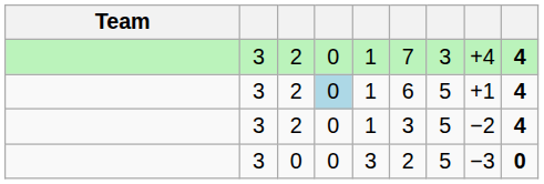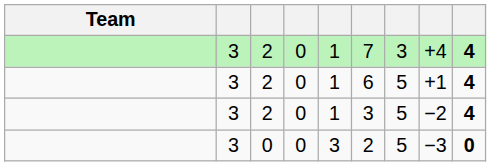row 3 | column 4: lightblue background -> no background
